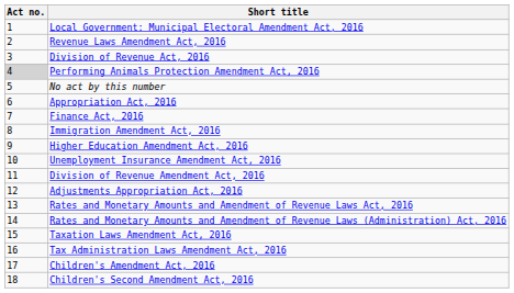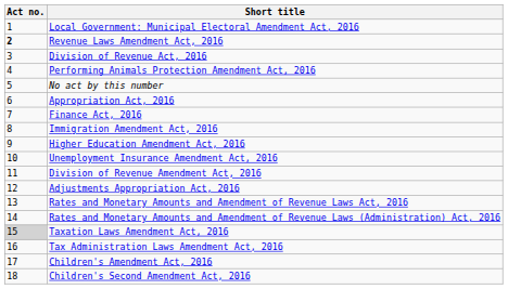Revenue Laws Amendment Act, 2016 | Act no.: normal -> bold
Performing Animals Protection Amendment Act, 2016 | Act no.: lightgrey background -> no background
Taxation Laws Amendment Act, 2016 | Act no.: no background -> lightgrey background
